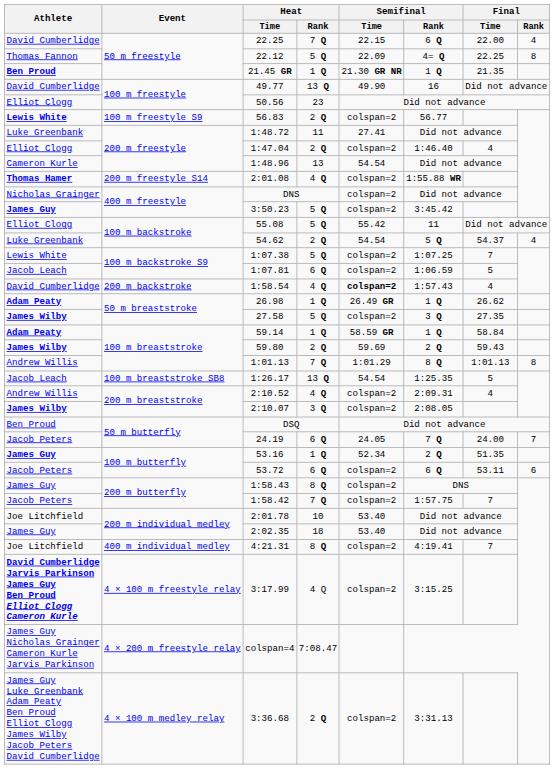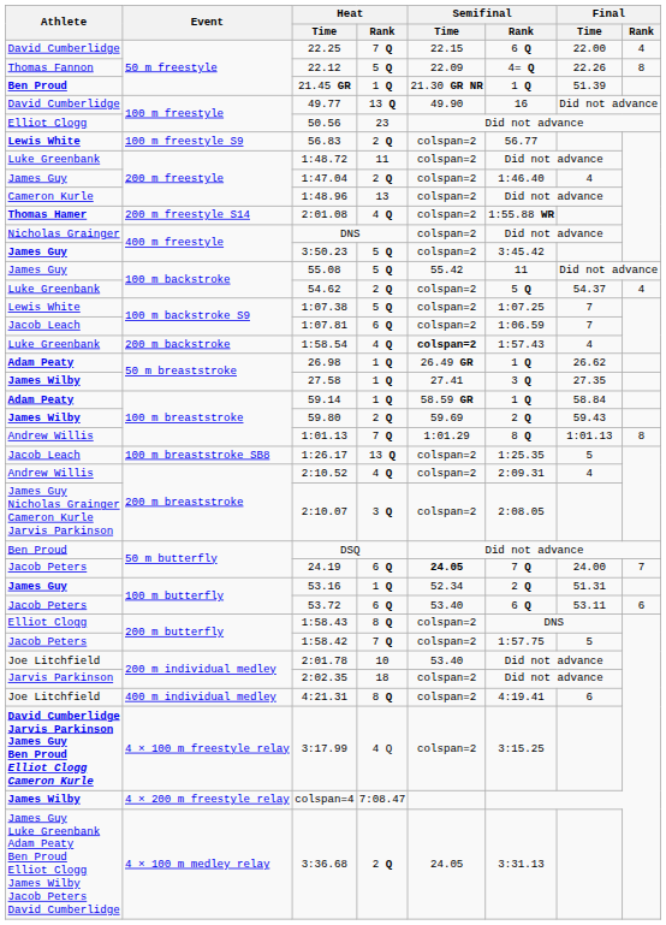22.12 | Final / Time: 22.25 -> 22.26
21.45 GR | Final / Time: 21.35 -> 51.39
1:48.72 | Semifinal / Time: 27.41 -> colspan=2
1:47.04 | Athlete: Elliot Clogg -> James Guy
1:48.96 | Semifinal / Time: 54.54 -> colspan=2
55.08 | Athlete: Elliot Clogg -> James Guy
54.62 | Semifinal / Time: 54.54 -> colspan=2
1:07.81 | Final / Time: 5 -> 7
1:58.54 | Athlete: David Cumberlidge -> Luke Greenbank
27.58 | Heat / Rank: 5 Q -> 1 Q
27.58 | Semifinal / Time: colspan=2 -> 27.41
1:26.17 | Semifinal / Time: 54.54 -> colspan=2
2:10.07 | Athlete: James Wilby -> James Guy Nicholas Grainger Cameron Kurle Jarvis Parkinson
24.19 | Semifinal / Time: normal -> bold
53.16 | Final / Time: 51.35 -> 51.31
53.72 | Semifinal / Time: colspan=2 -> 53.40
1:58.43 | Athlete: James Guy -> Elliot Clogg
1:58.42 | Final / Time: 7 -> 5
2:02.35 | Athlete: James Guy -> Jarvis Parkinson
2:02.35 | Semifinal / Time: 53.40 -> colspan=2
4:21.31 | Final / Time: 7 -> 6
colspan=4 | Athlete: James Guy Nicholas Grainger Cameron Kurle Jarvis Parkinson -> James Wilby
3:36.68 | Semifinal / Time: colspan=2 -> 24.05
